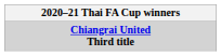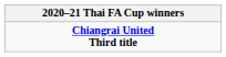row 2 | column 1: lightgrey background -> no background
